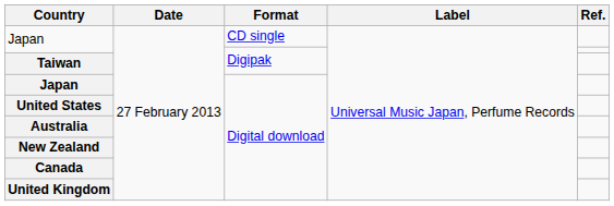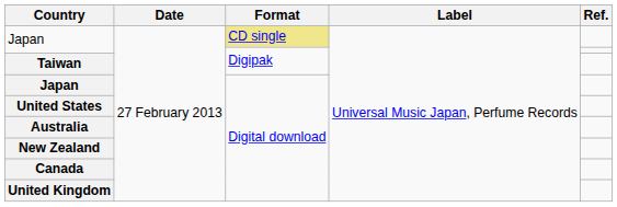Japan / CD single | Format: no background -> khaki background
